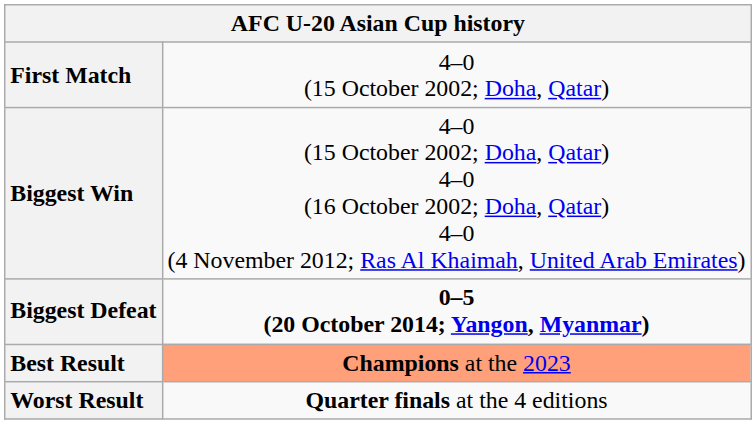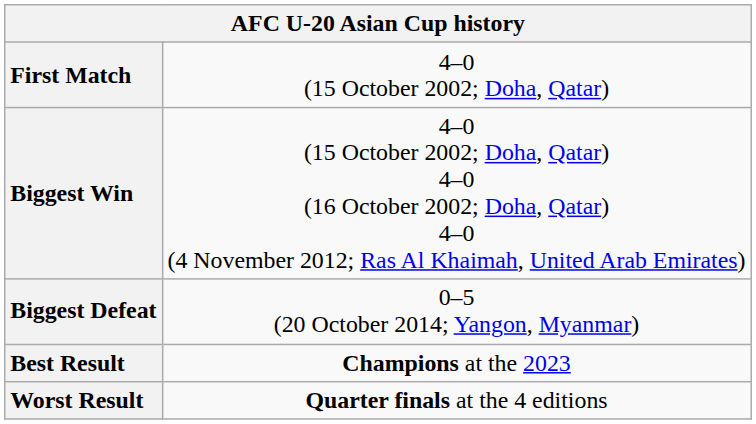Biggest Defeat | column 2: bold -> normal
Best Result | column 2: lightsalmon background -> no background
